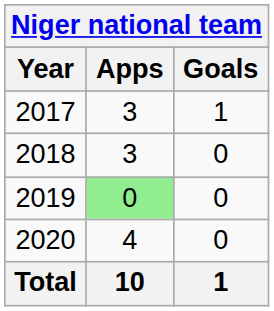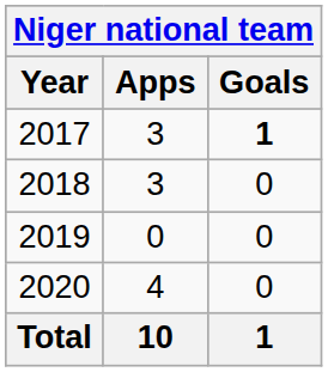2017 | Goals: normal -> bold
2019 | Apps: lightgreen background -> no background
